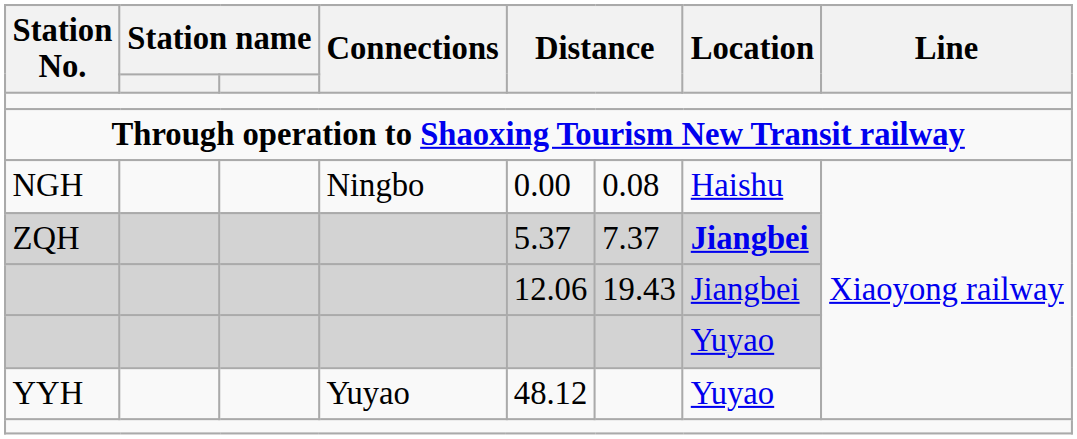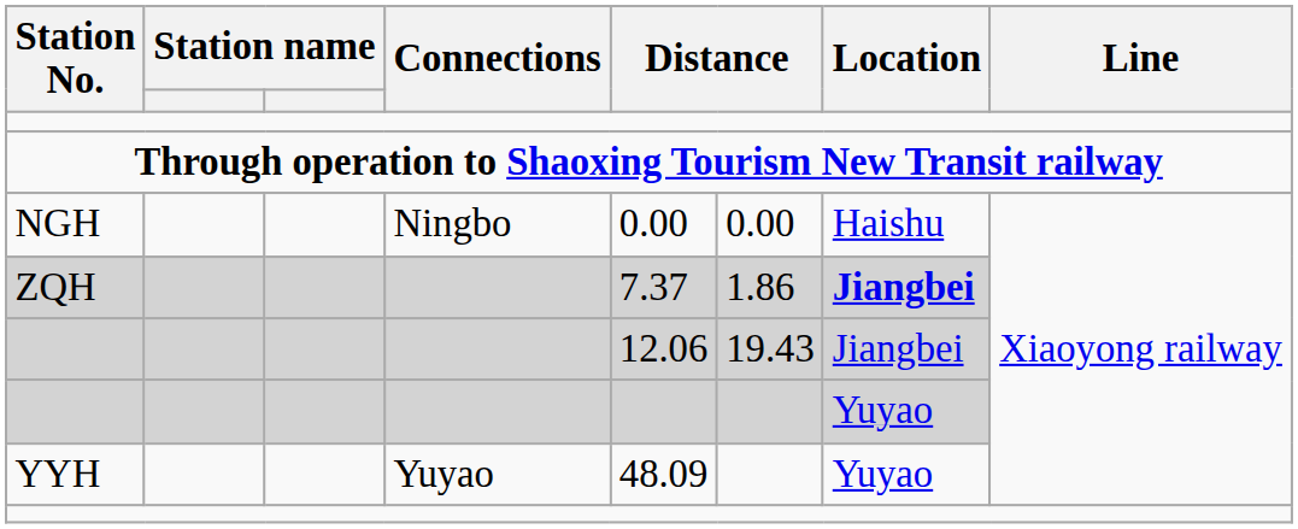NGH | column 6: 0.08 -> 0.00
ZQH | column 5: 5.37 -> 7.37
ZQH | column 6: 7.37 -> 1.86
YYH | column 5: 48.12 -> 48.09
